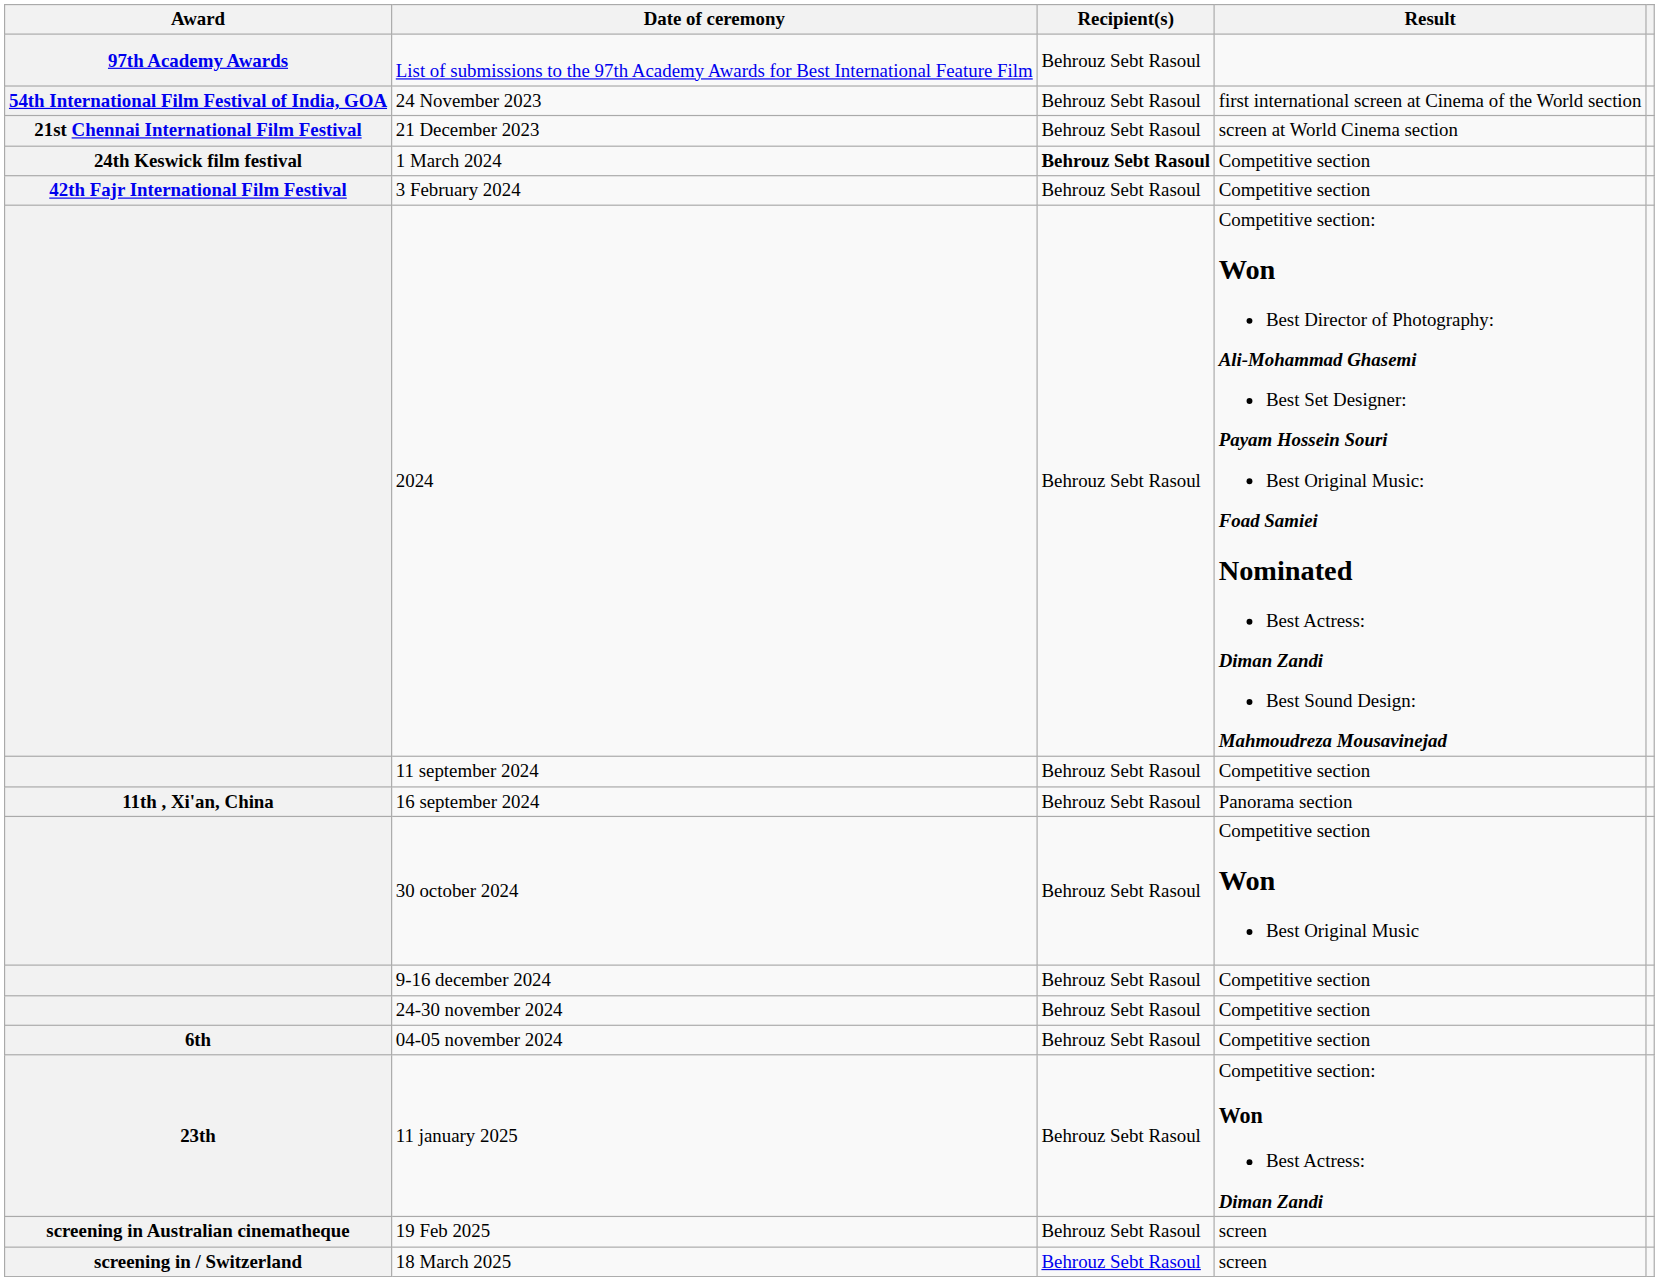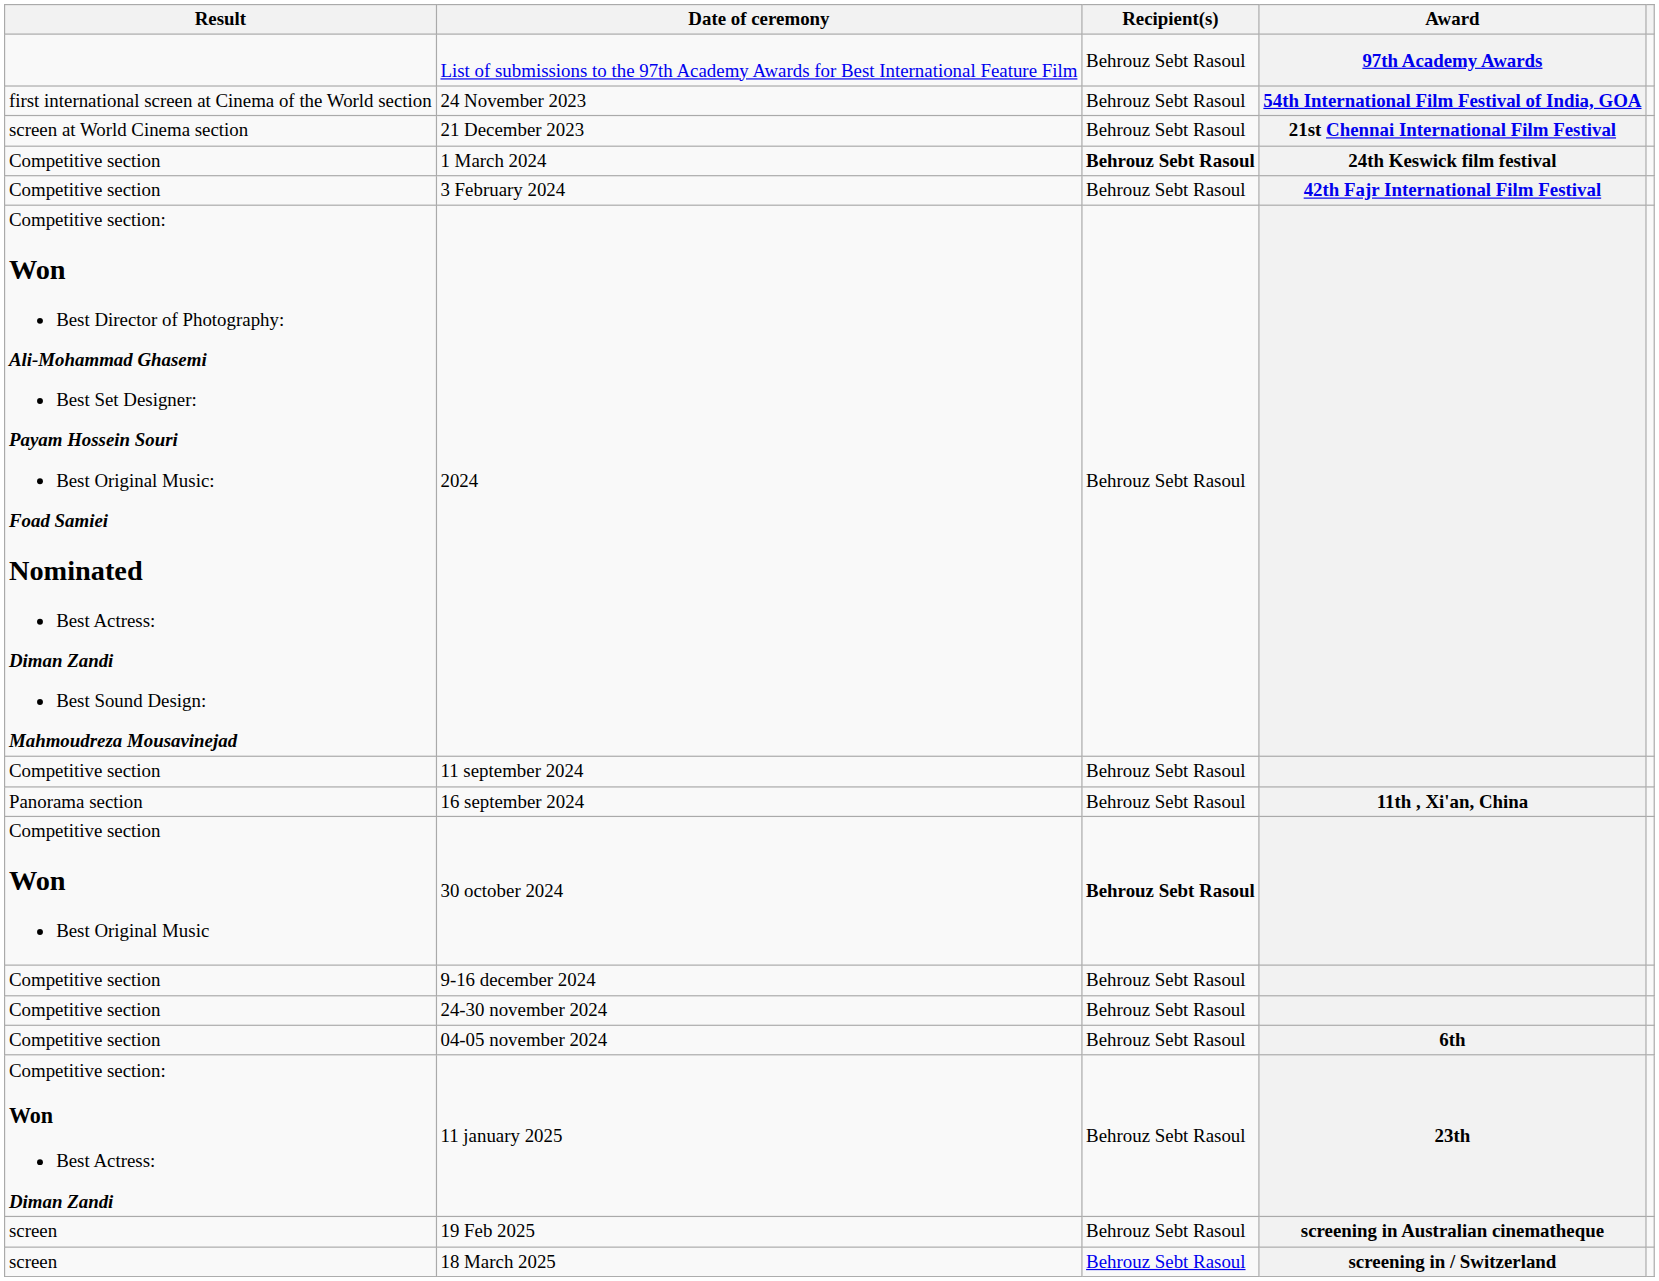columns swapped: Award <-> Result
30 october 2024 | Recipient(s): normal -> bold
